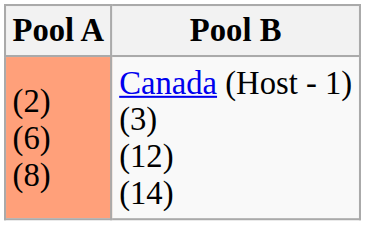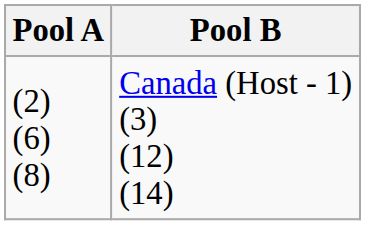Canada (Host - 1) (3) (12) (14) | Pool A: lightsalmon background -> no background
